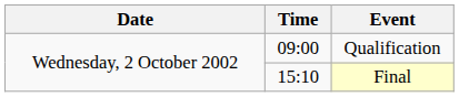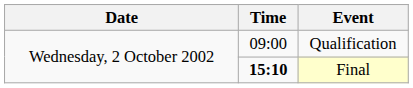Final | Time: normal -> bold
